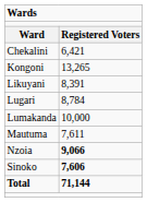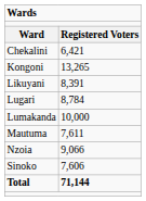row 10 | column 2: bold -> normal
row 11 | column 2: bold -> normal
